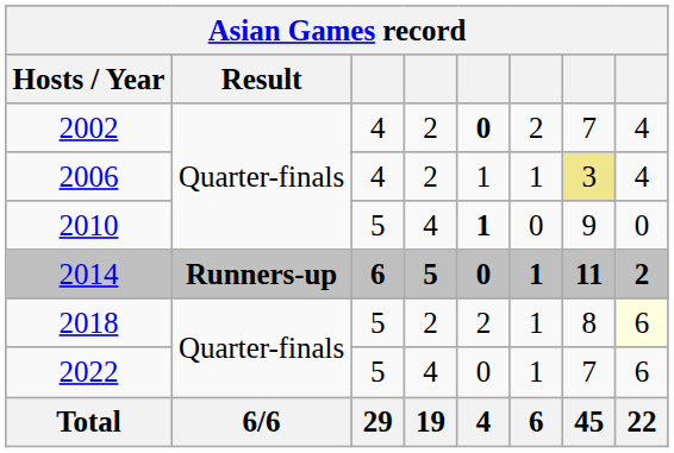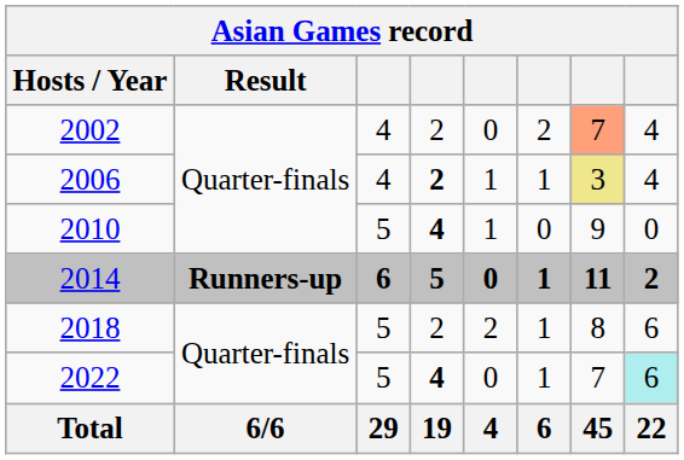2002 | column 5: bold -> normal
2002 | column 7: no background -> lightsalmon background
2006 | column 4: normal -> bold
2010 | column 4: normal -> bold
2010 | column 5: bold -> normal
2018 | column 8: lightyellow background -> no background
2022 | column 4: normal -> bold
2022 | column 8: no background -> paleturquoise background
